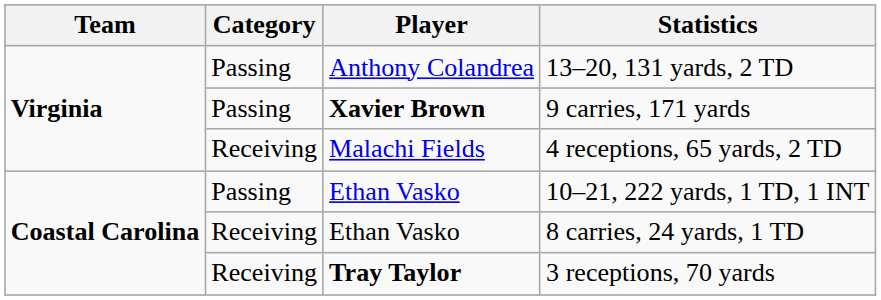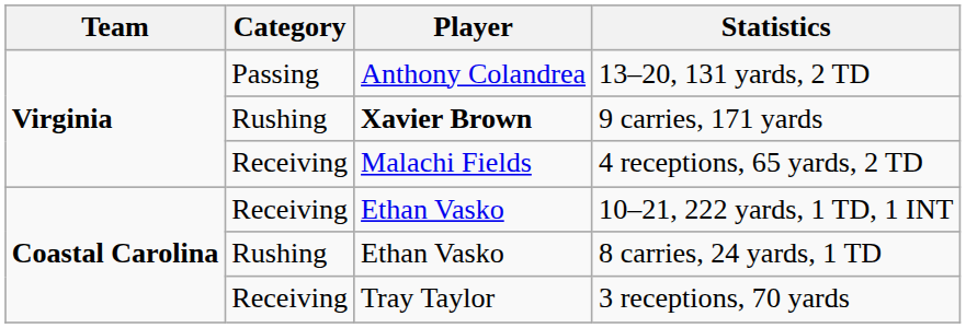9 carries, 171 yards | Category: Passing -> Rushing
10–21, 222 yards, 1 TD, 1 INT | Category: Passing -> Receiving
8 carries, 24 yards, 1 TD | Category: Receiving -> Rushing
3 receptions, 70 yards | Player: bold -> normal
